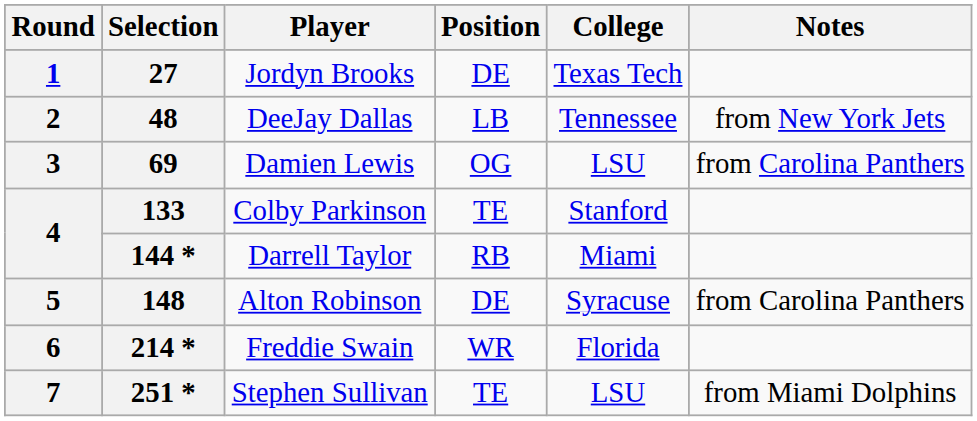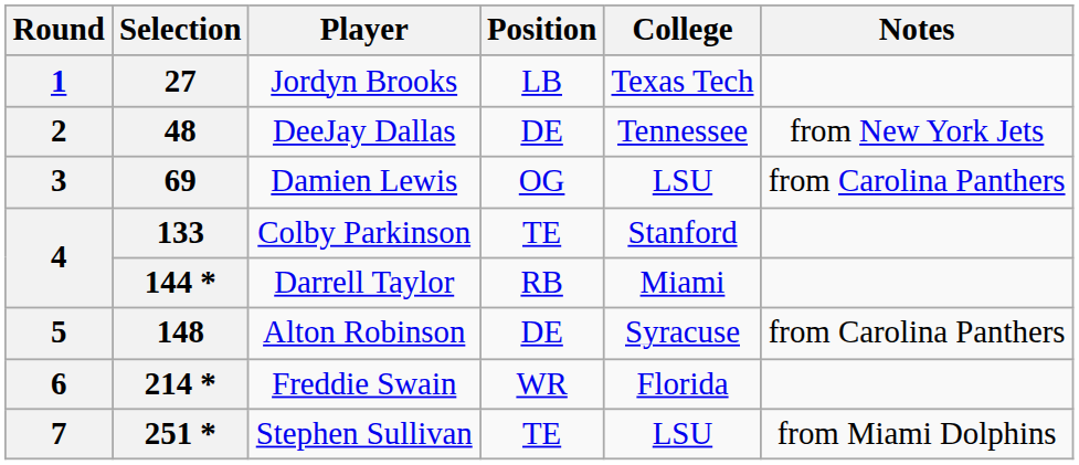27 | Position: DE -> LB
48 | Position: LB -> DE
